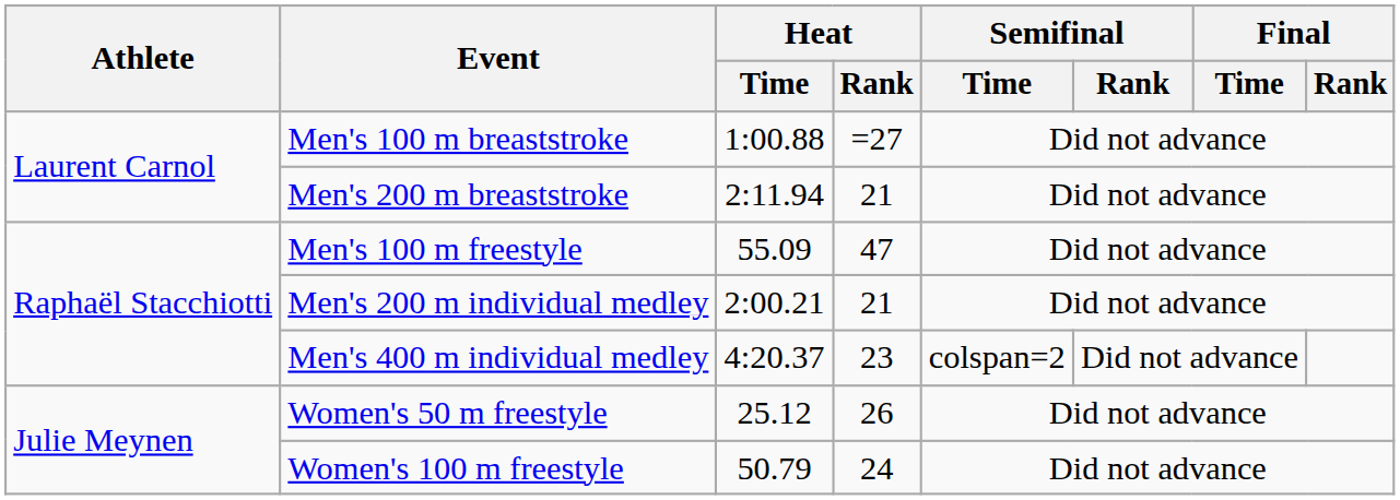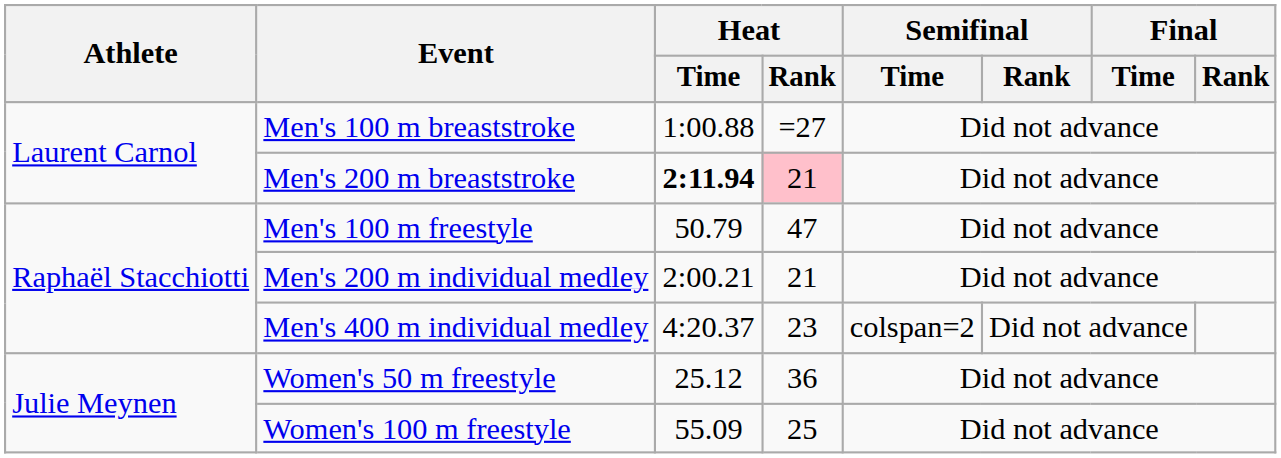Men's 200 m breaststroke | Heat / Time: normal -> bold
Men's 200 m breaststroke | Heat / Rank: no background -> pink background
Men's 100 m freestyle | Heat / Time: 55.09 -> 50.79
Women's 50 m freestyle | Heat / Rank: 26 -> 36
Women's 100 m freestyle | Heat / Time: 50.79 -> 55.09
Women's 100 m freestyle | Heat / Rank: 24 -> 25
